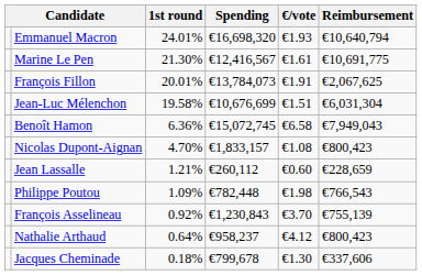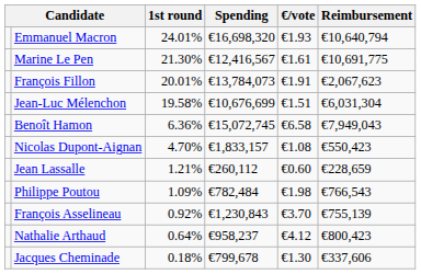François Fillon | Reimbursement: €2,067,625 -> €2,067,623
Nicolas Dupont-Aignan | Reimbursement: €800,423 -> €550,423
Philippe Poutou | Spending: €782,448 -> €782,484
